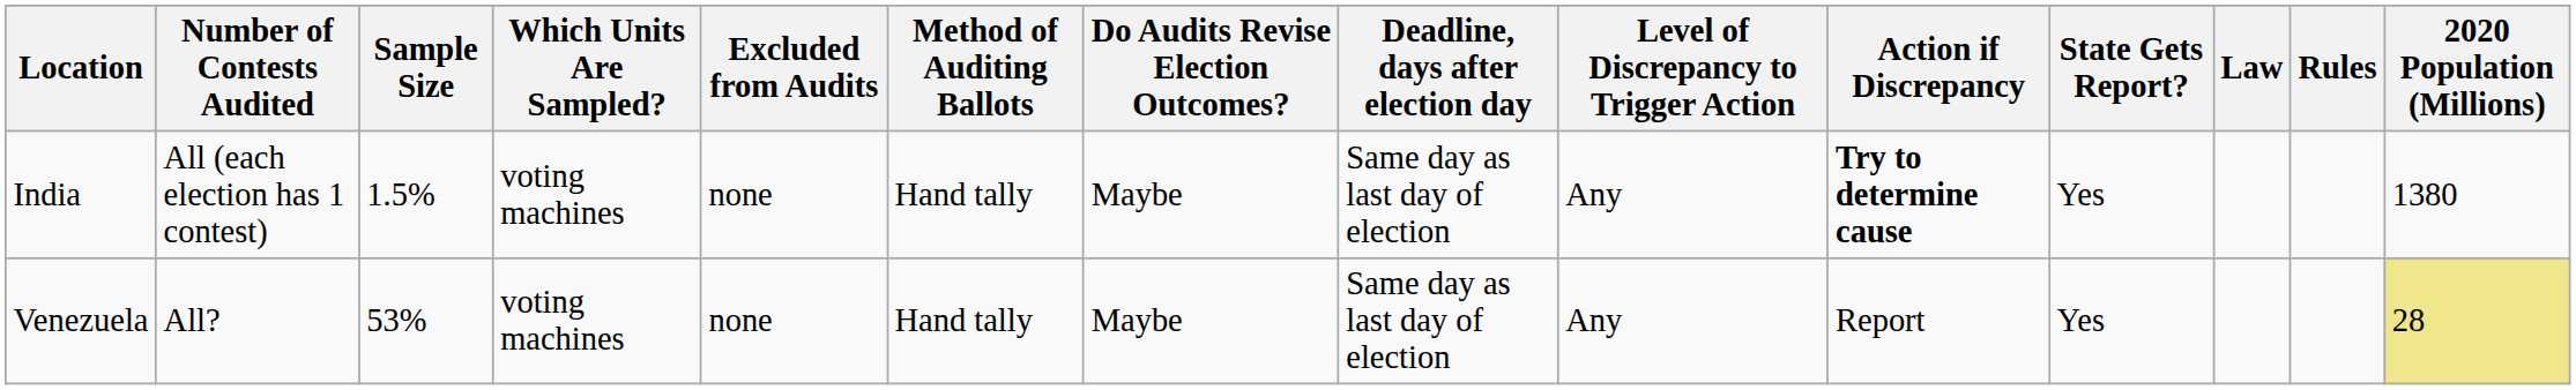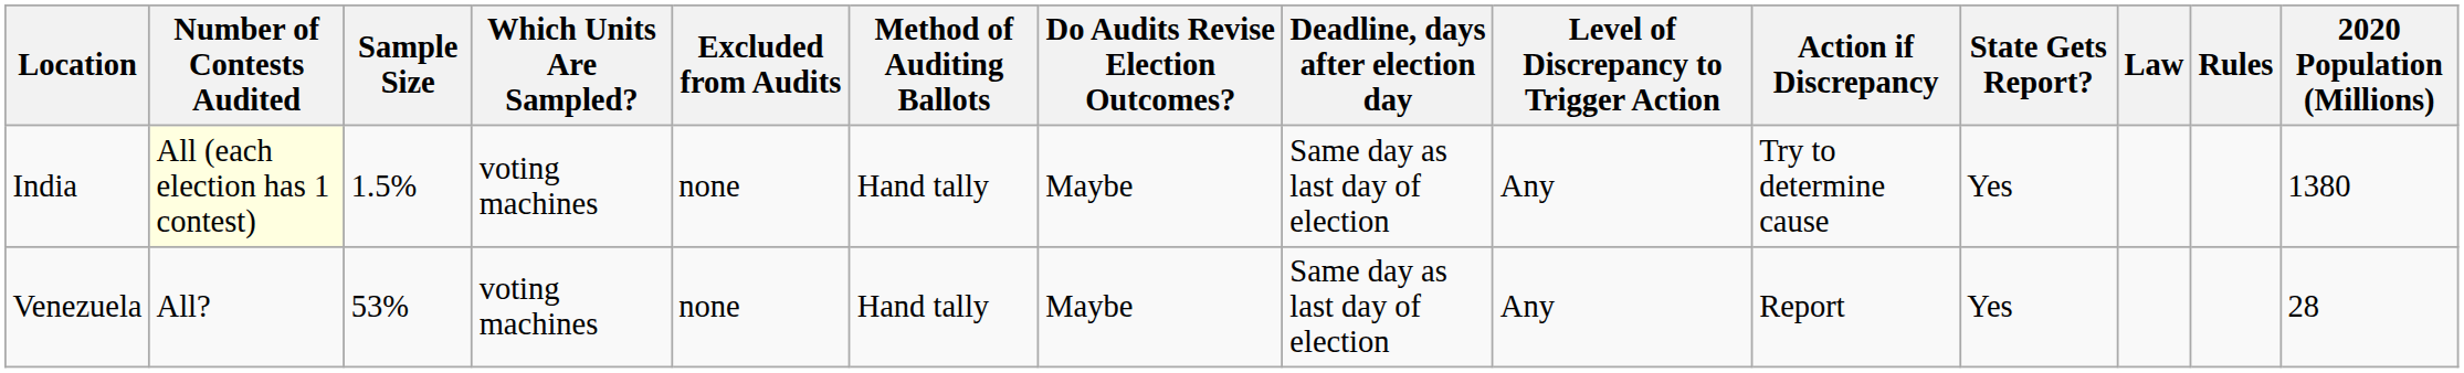row 2 | Number of Contests Audited: no background -> lightyellow background
row 2 | Action if Discrepancy: bold -> normal
row 3 | 2020 Population (Millions): khaki background -> no background
